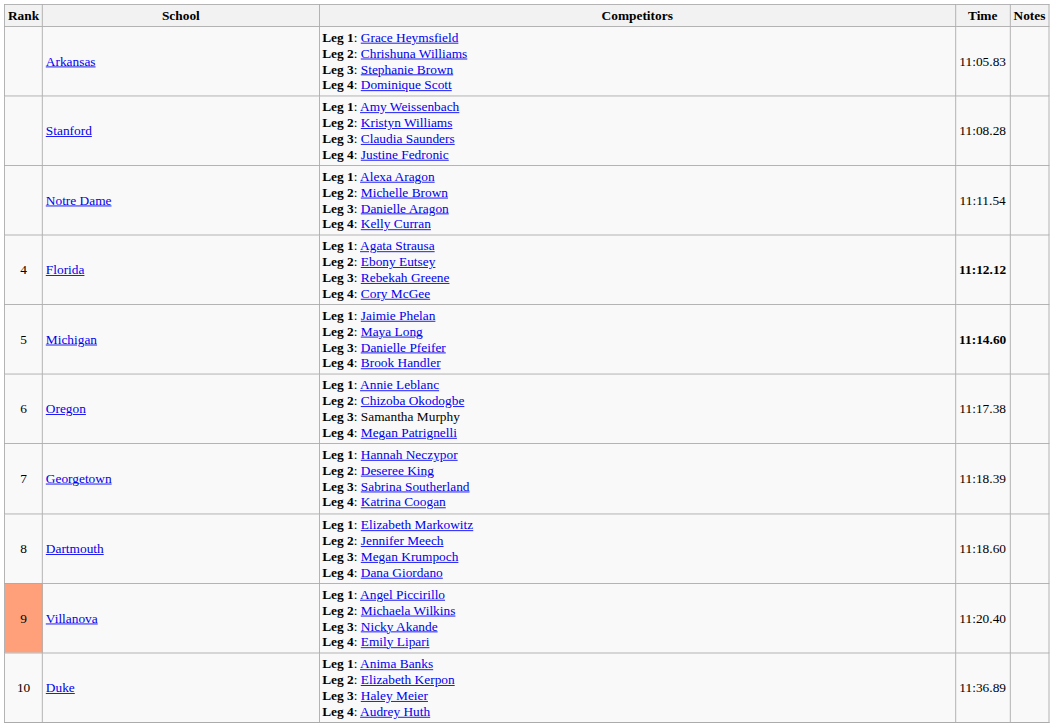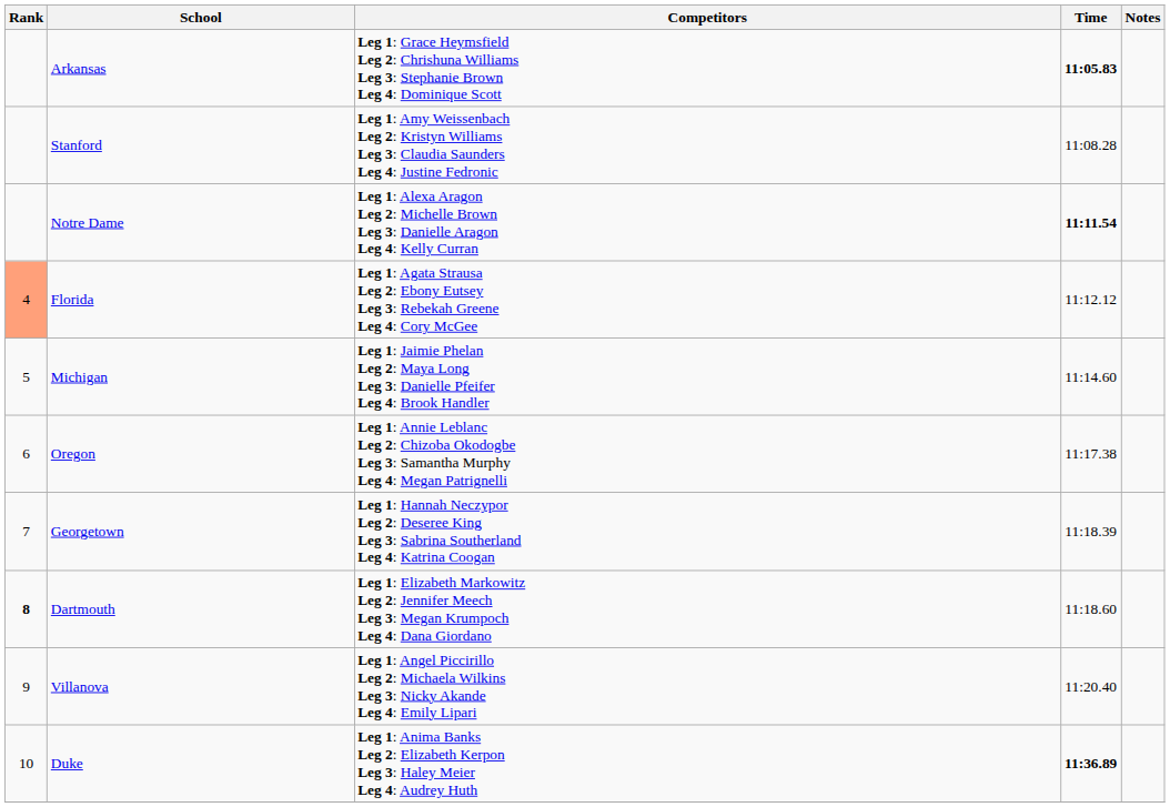Arkansas | Time: normal -> bold
Notre Dame | Time: normal -> bold
Florida | Rank: no background -> lightsalmon background
Florida | Time: bold -> normal
Michigan | Time: bold -> normal
Dartmouth | Rank: normal -> bold
Villanova | Rank: lightsalmon background -> no background
Duke | Time: normal -> bold
